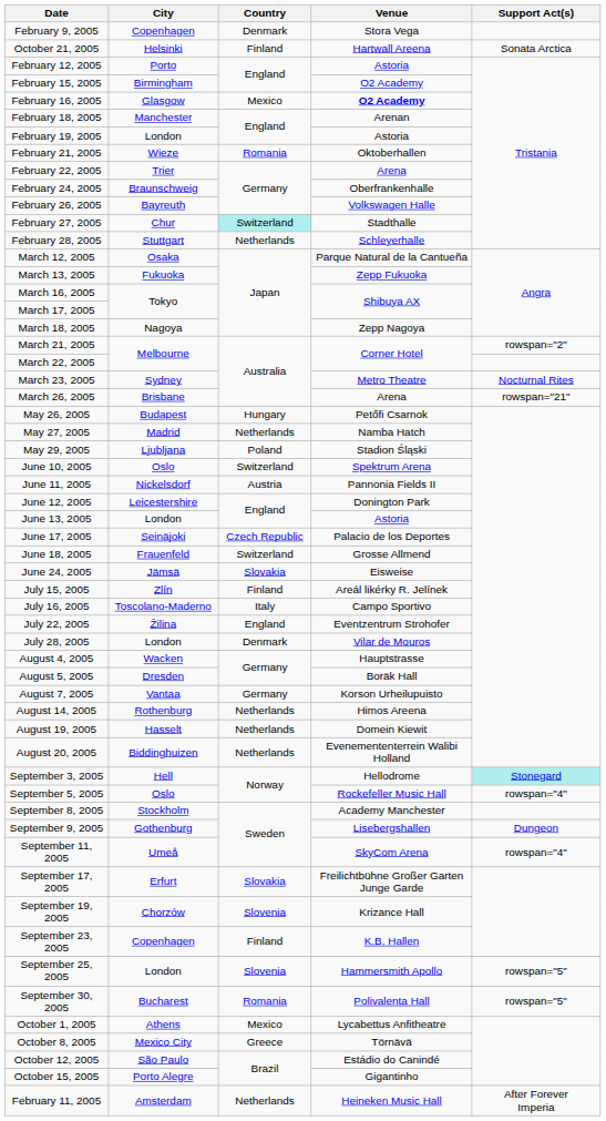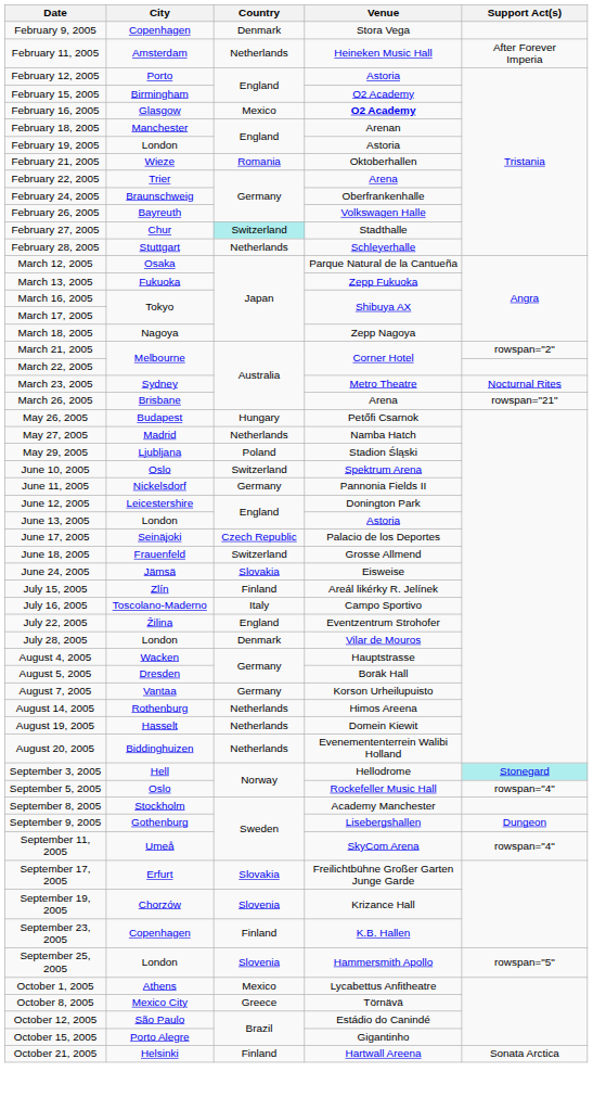rows swapped: February 11, 2005 <-> October 21, 2005
June 11, 2005 | Country: Austria -> Germany
- row: September 30, 2005 | Bucharest | Romania | Polivalenta Hall | rowspan="5"
